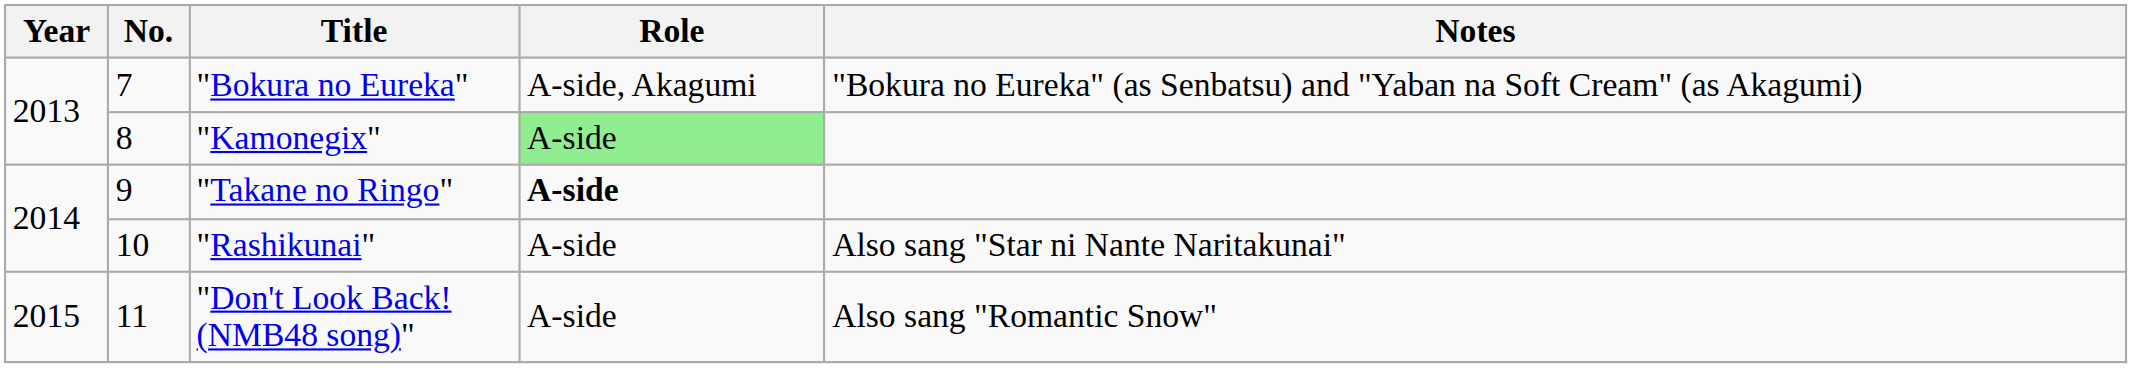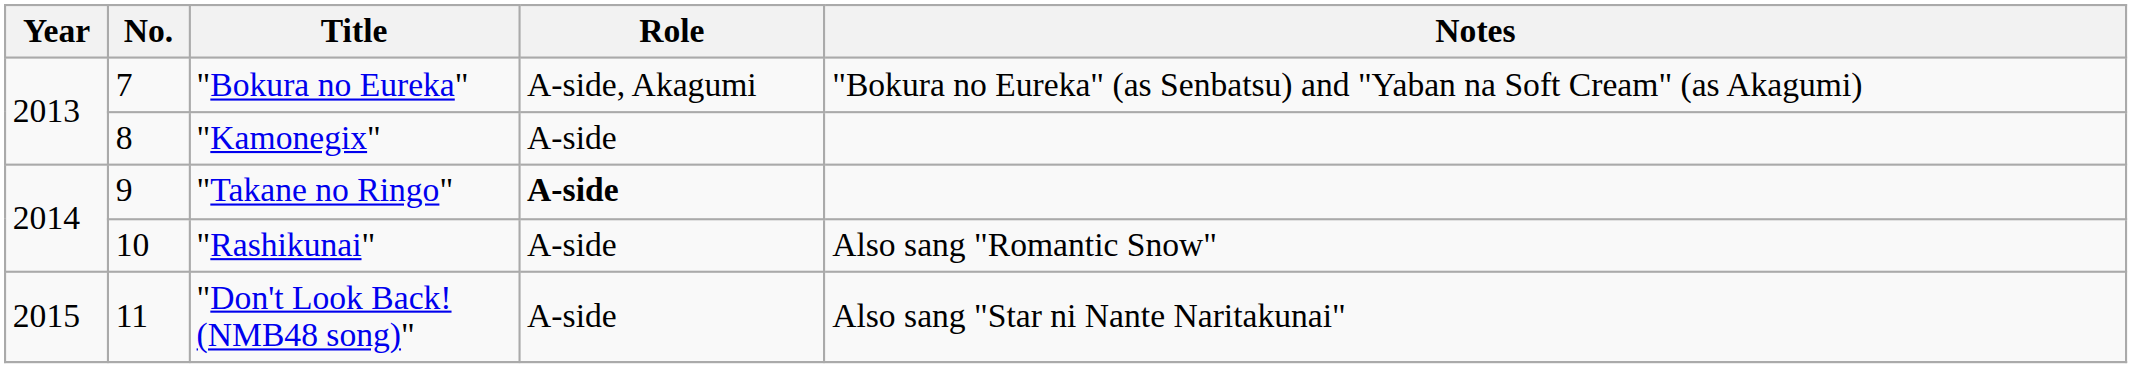"Kamonegix" | Role: lightgreen background -> no background
"Rashikunai" | Notes: Also sang "Star ni Nante Naritakunai" -> Also sang "Romantic Snow"
"Don't Look Back! (NMB48 song)" | Notes: Also sang "Romantic Snow" -> Also sang "Star ni Nante Naritakunai"
